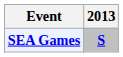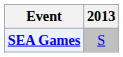SEA Games | 2013: bold -> normal
